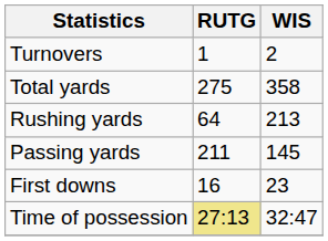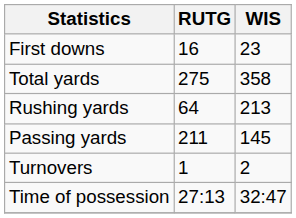rows swapped: First downs <-> Turnovers
Time of possession | RUTG: khaki background -> no background
